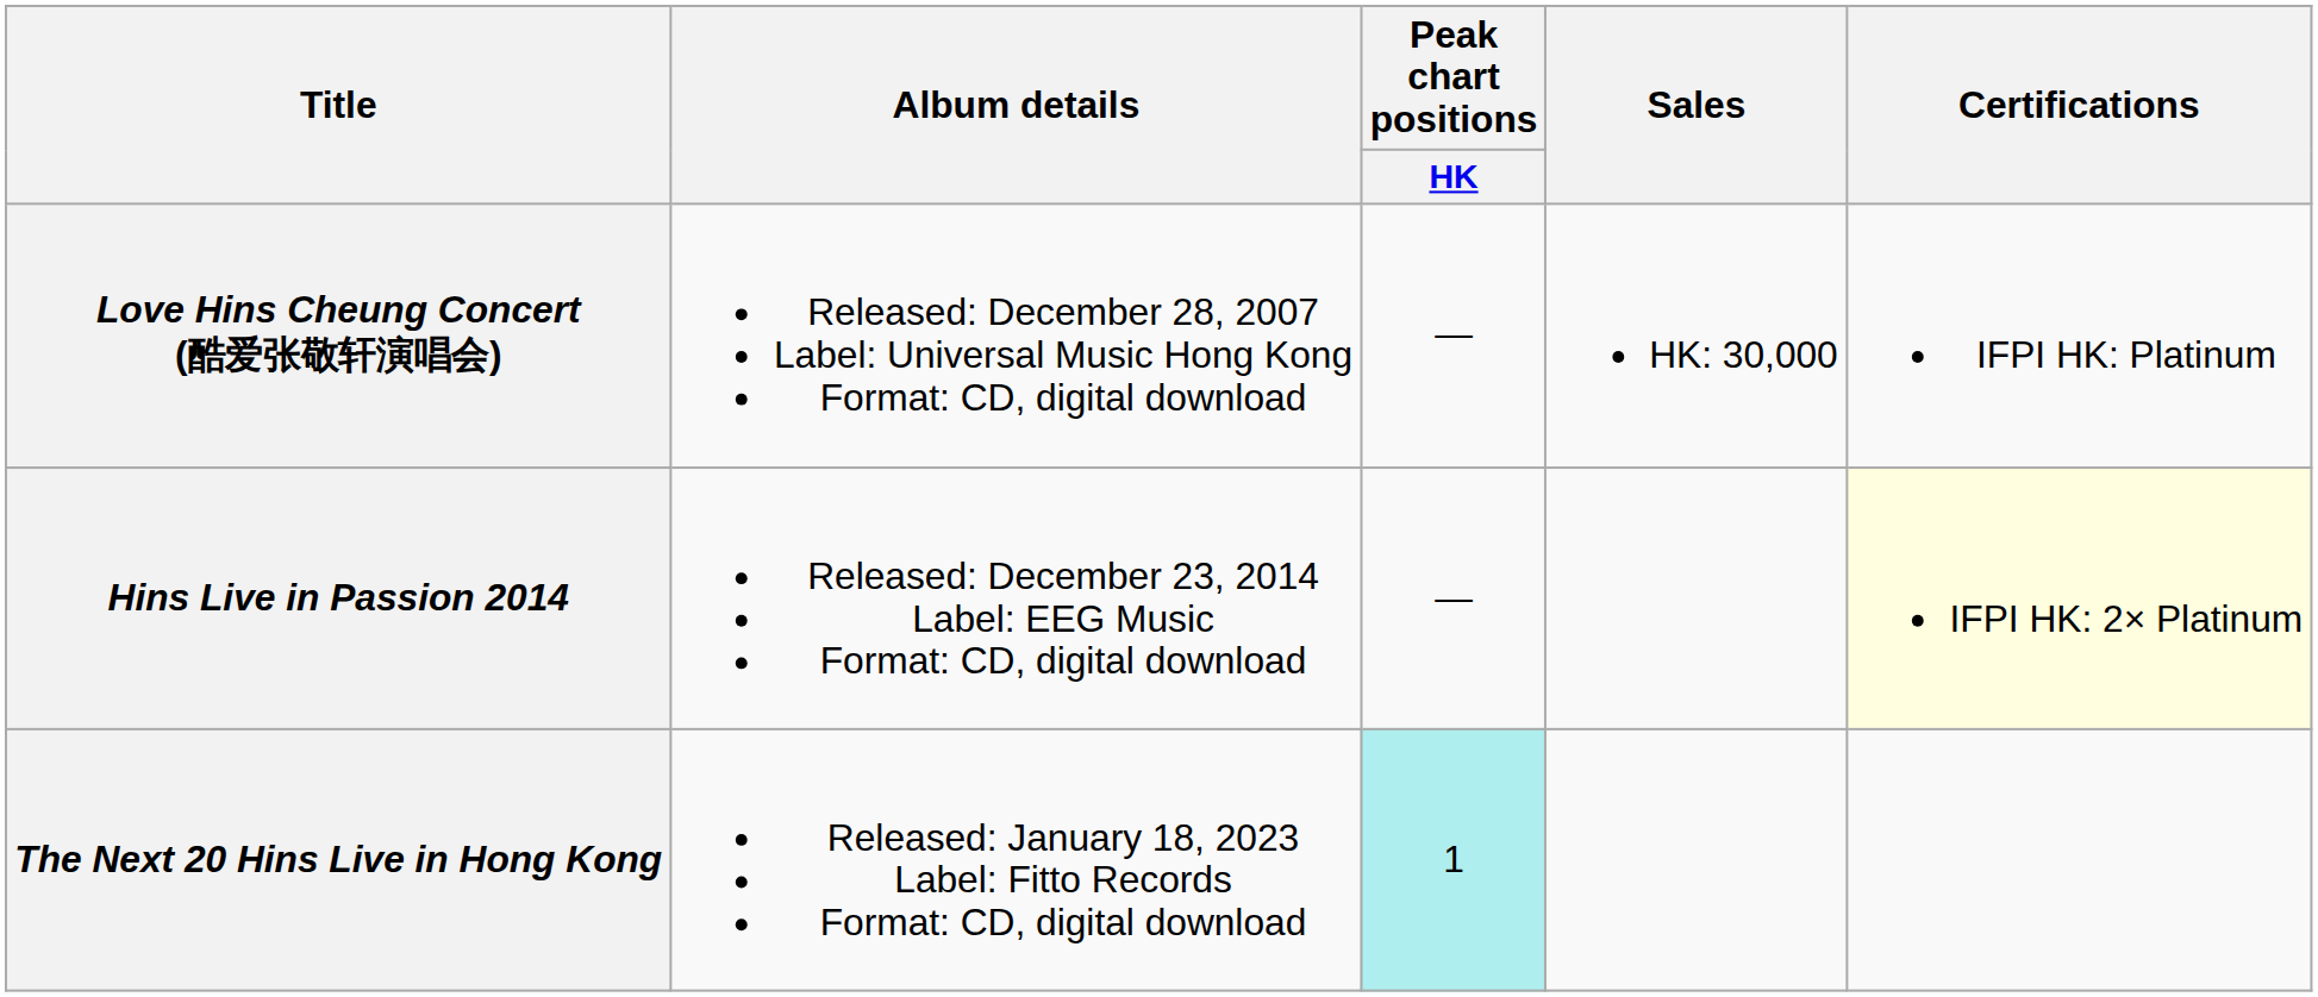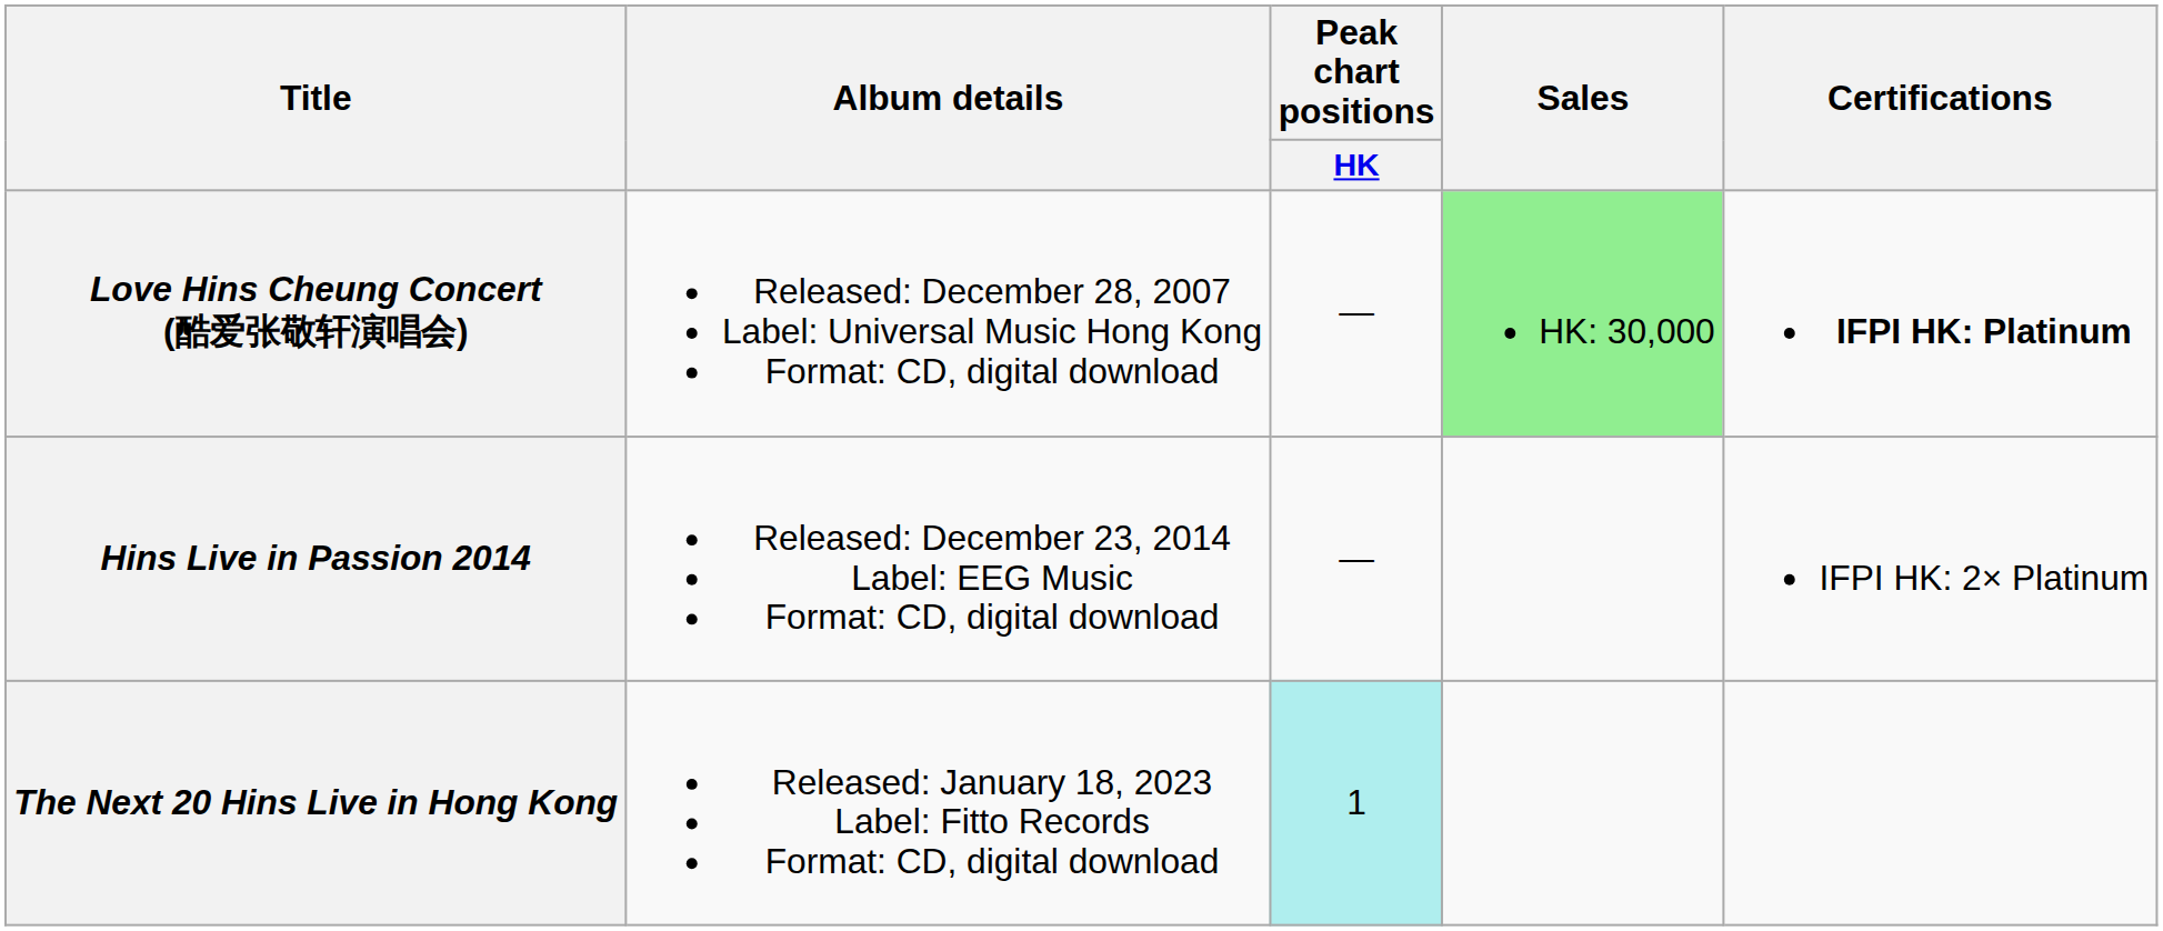Love Hins Cheung Concert (酷爱张敬轩演唱会) | Sales: no background -> lightgreen background
Love Hins Cheung Concert (酷爱张敬轩演唱会) | Certifications: normal -> bold
Hins Live in Passion 2014 | Certifications: lightyellow background -> no background
